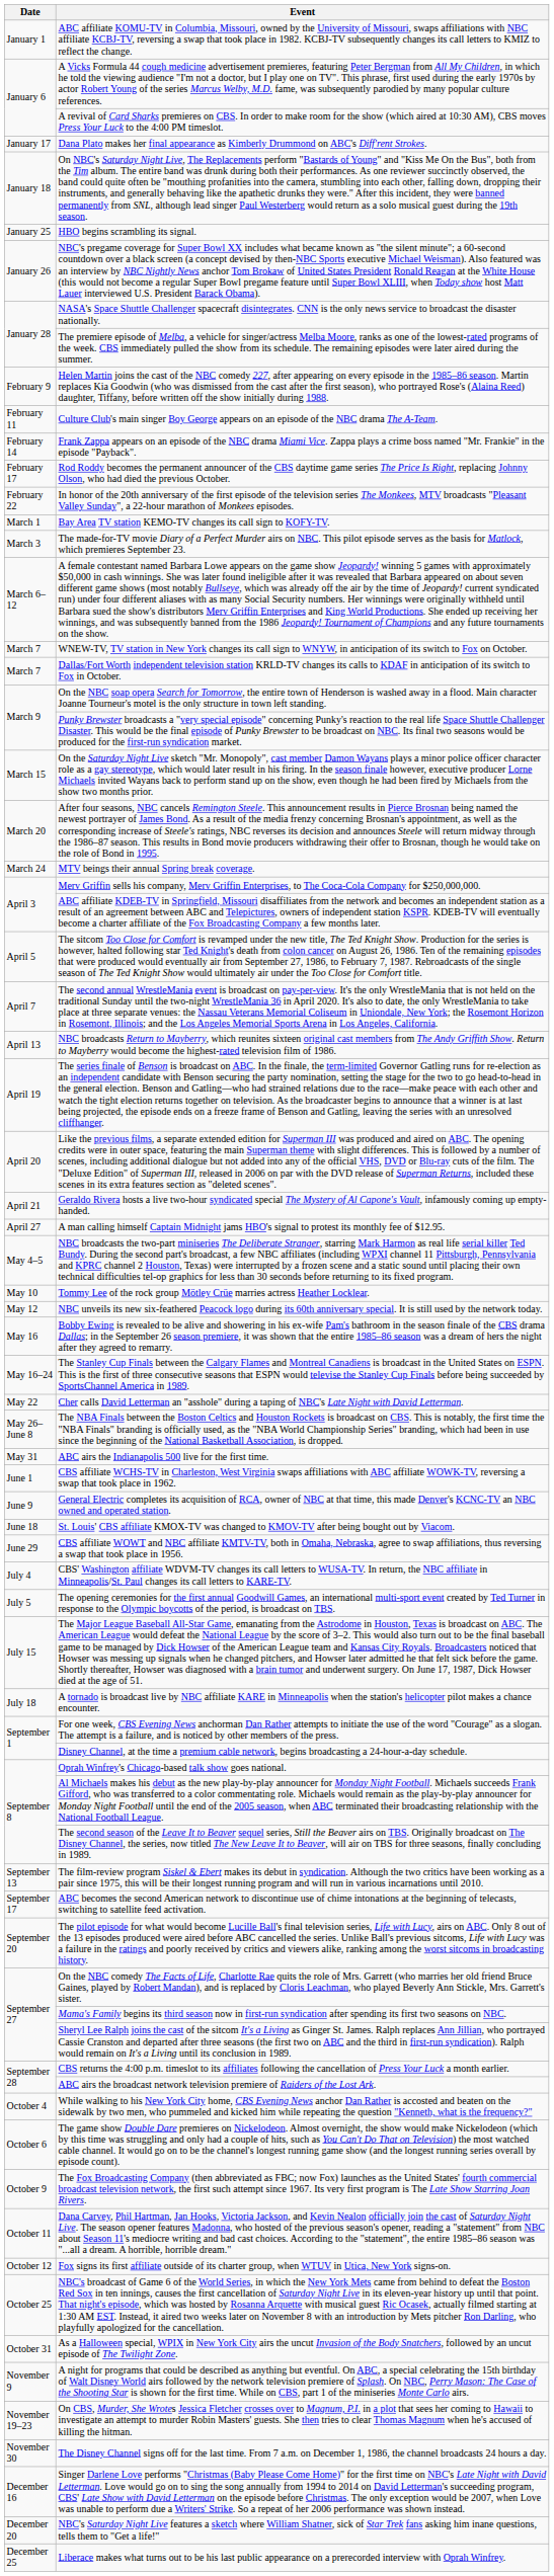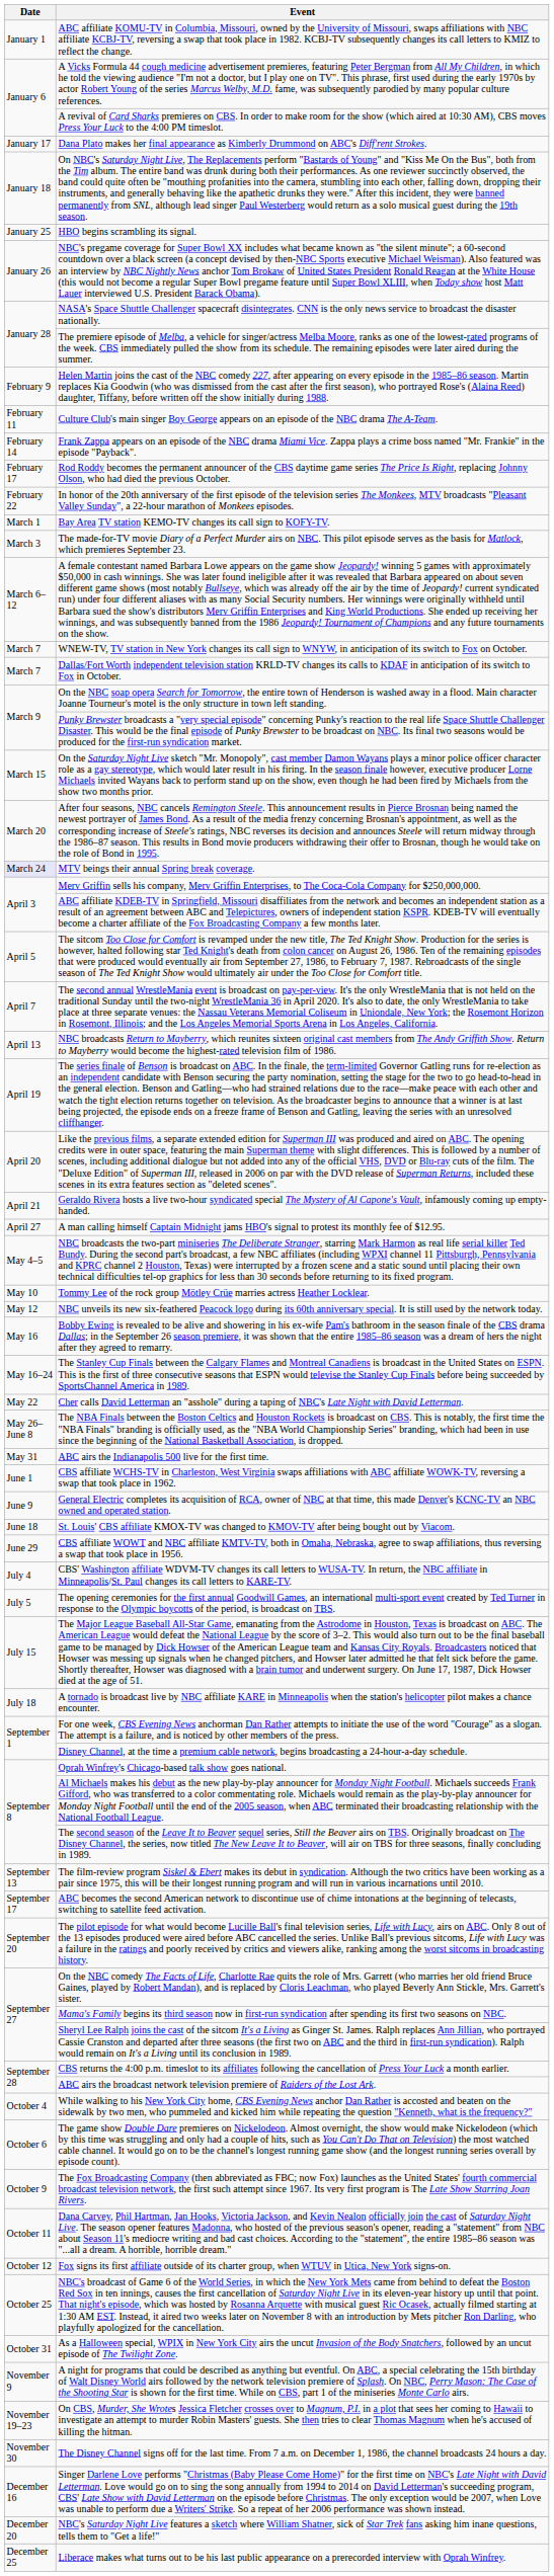MTV beings their annual Spring break coverage. | Date: no background -> lavender background
